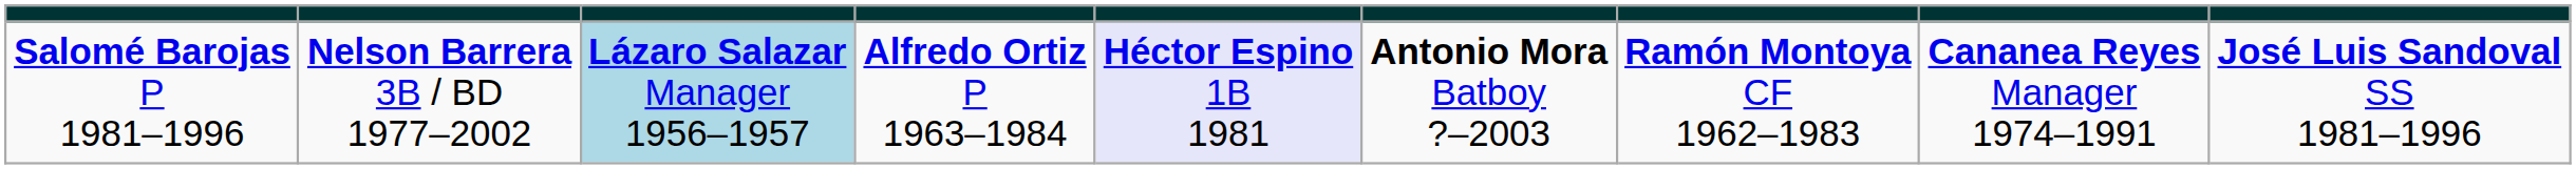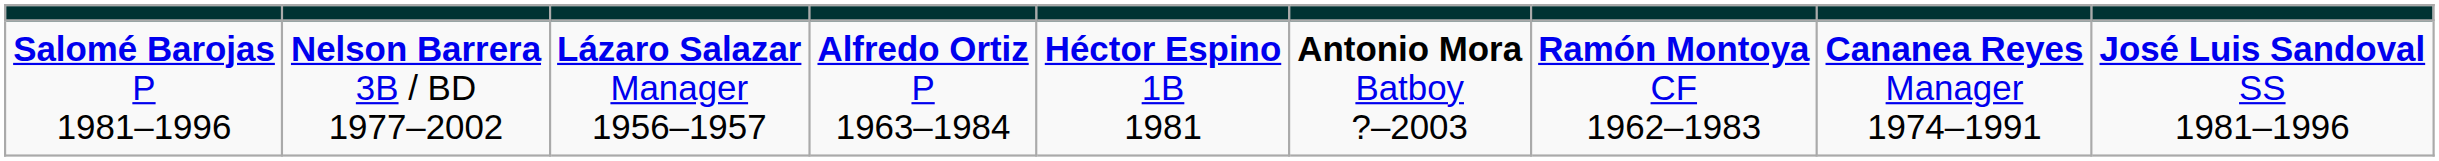Salomé Barojas P 1981–1996 | column 3: lightblue background -> no background
Salomé Barojas P 1981–1996 | column 5: lavender background -> no background
